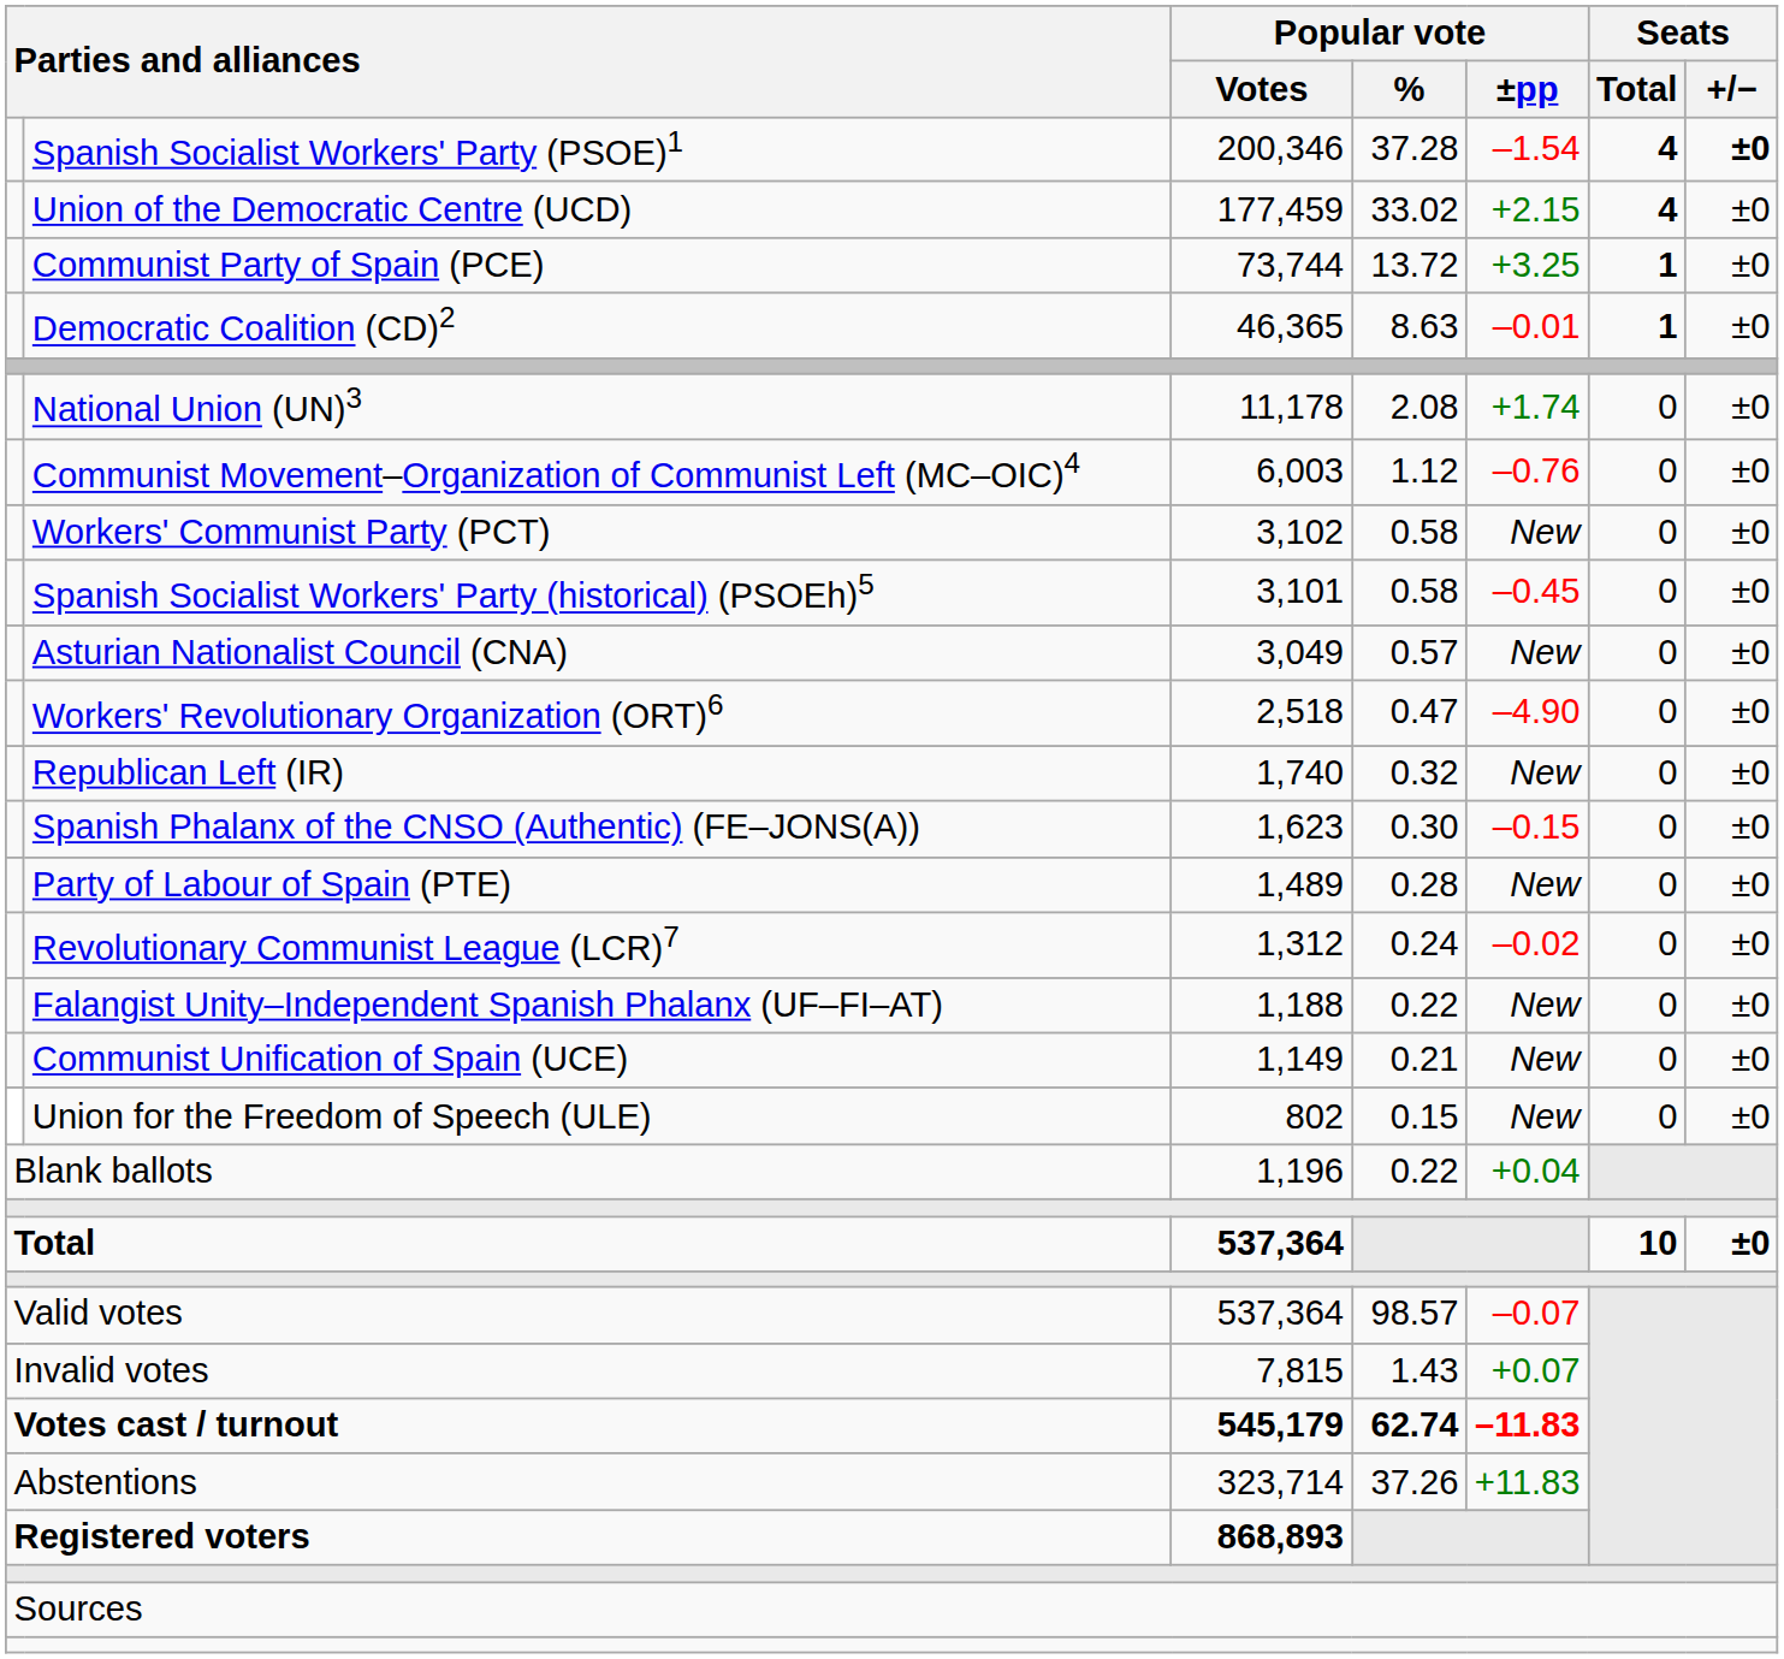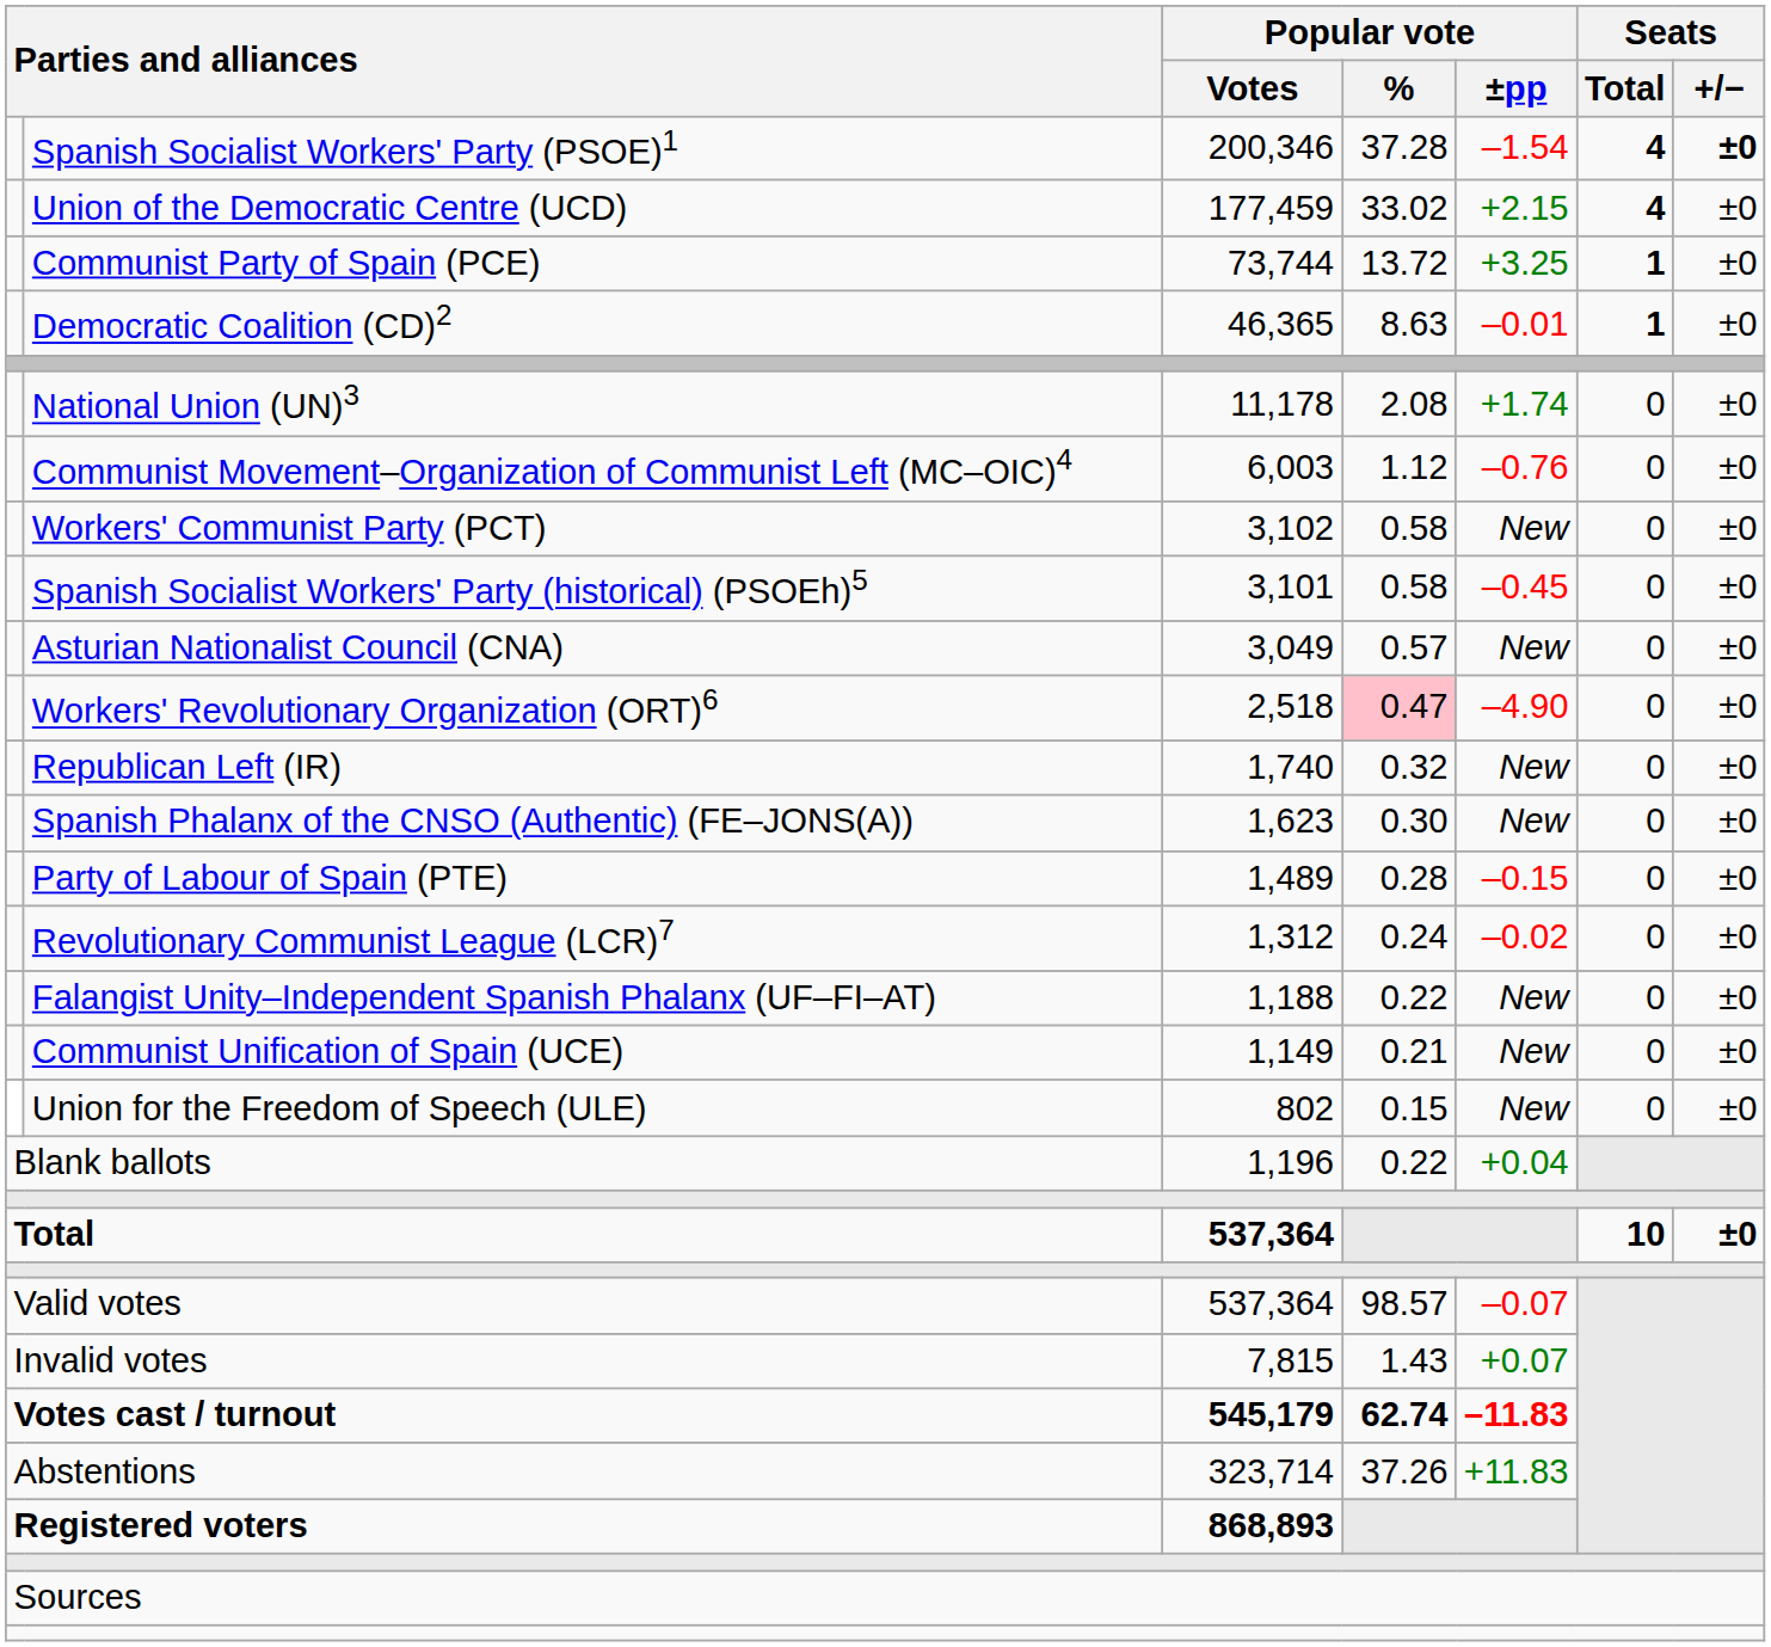Workers' Revolutionary Organization (ORT)6 | Popular vote / %: no background -> pink background
Spanish Phalanx of the CNSO (Authentic) (FE–JONS(A)) | Popular vote / ±pp: –0.15 -> New
Party of Labour of Spain (PTE) | Popular vote / ±pp: New -> –0.15
